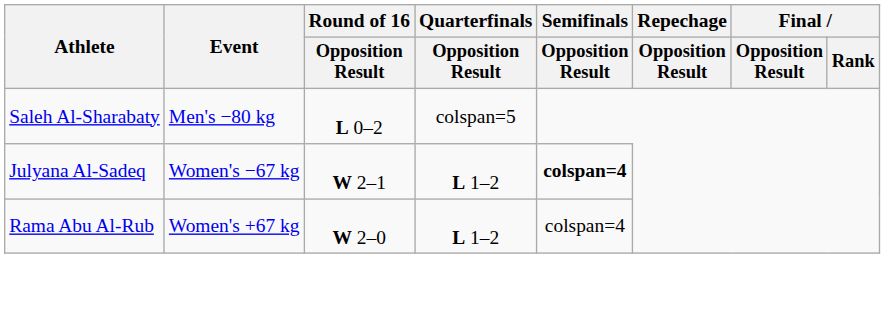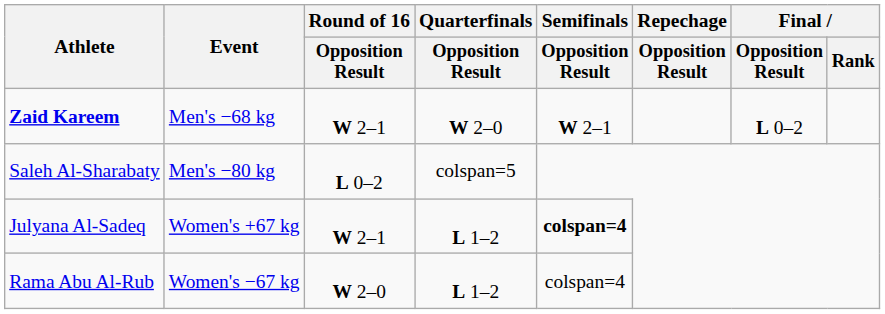+ row: Zaid Kareem | Men's −68 kg | W 2–1 | W 2–0 | W 2–1 | L 0–2
Julyana Al-Sadeq | Event: Women's −67 kg -> Women's +67 kg
Rama Abu Al-Rub | Event: Women's +67 kg -> Women's −67 kg
